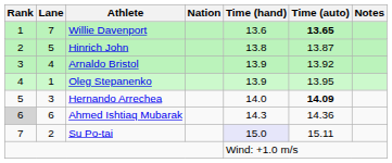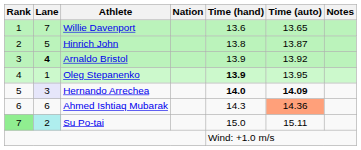Willie Davenport | Time (auto): bold -> normal
Arnaldo Bristol | Lane: normal -> bold
Oleg Stepanenko | Time (hand): normal -> bold
Hernando Arrechea | Lane: no background -> lavender background
Hernando Arrechea | Time (hand): normal -> bold
Ahmed Ishtiaq Mubarak | Rank: lightgrey background -> no background
Ahmed Ishtiaq Mubarak | Time (auto): no background -> lightsalmon background
Su Po-tai | Rank: no background -> lightgreen background
Su Po-tai | Lane: no background -> paleturquoise background
Su Po-tai | Time (hand): lavender background -> no background
